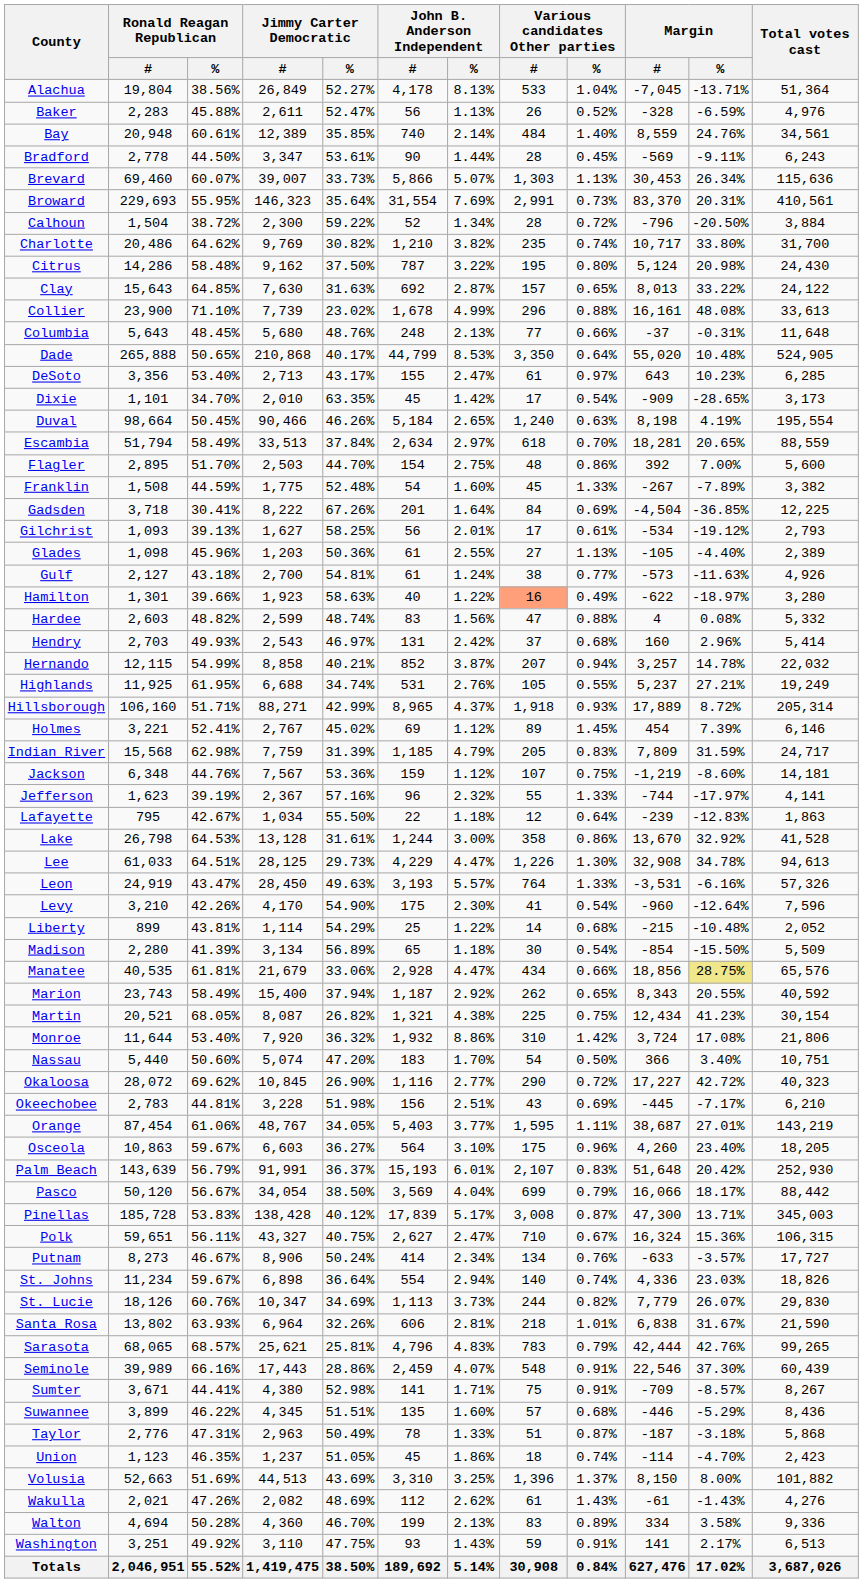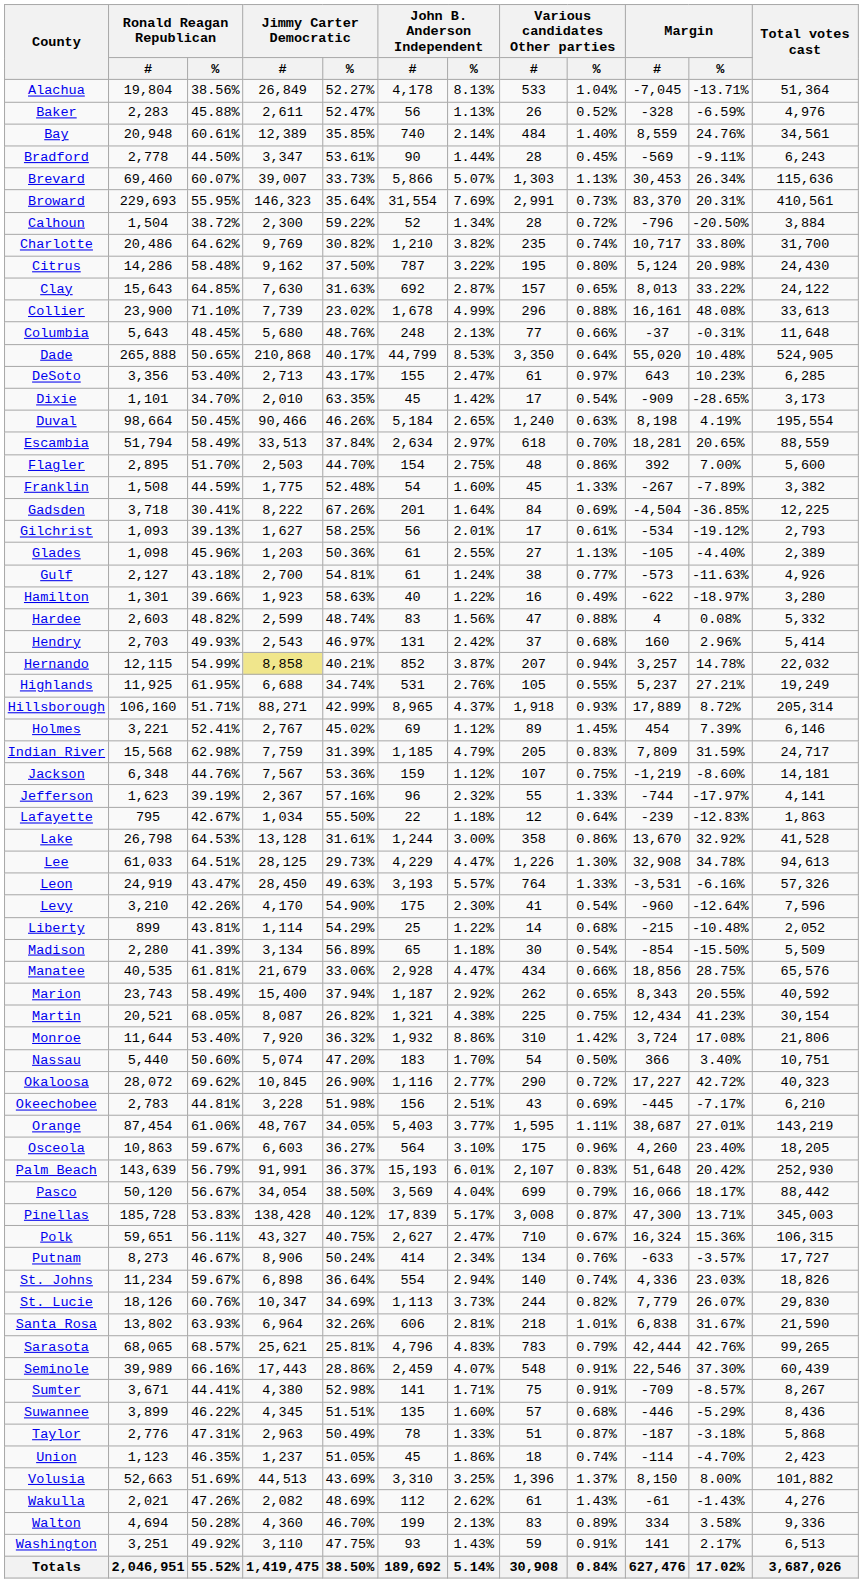Hamilton | Various candidates Other parties / #: lightsalmon background -> no background
Hernando | Jimmy Carter Democratic / #: no background -> khaki background
Manatee | Margin / %: khaki background -> no background
